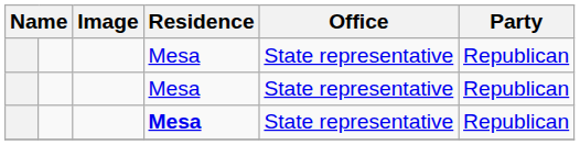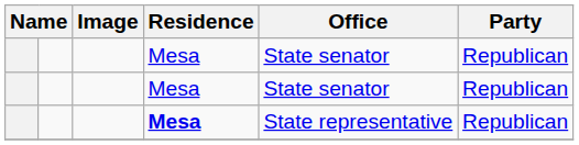row 2 | Office: State representative -> State senator
row 3 | Office: State representative -> State senator
